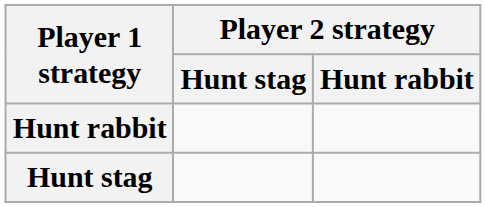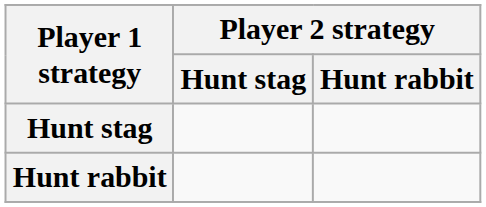row 3 | Player 1 strategy: Hunt rabbit -> Hunt stag
row 4 | Player 1 strategy: Hunt stag -> Hunt rabbit
